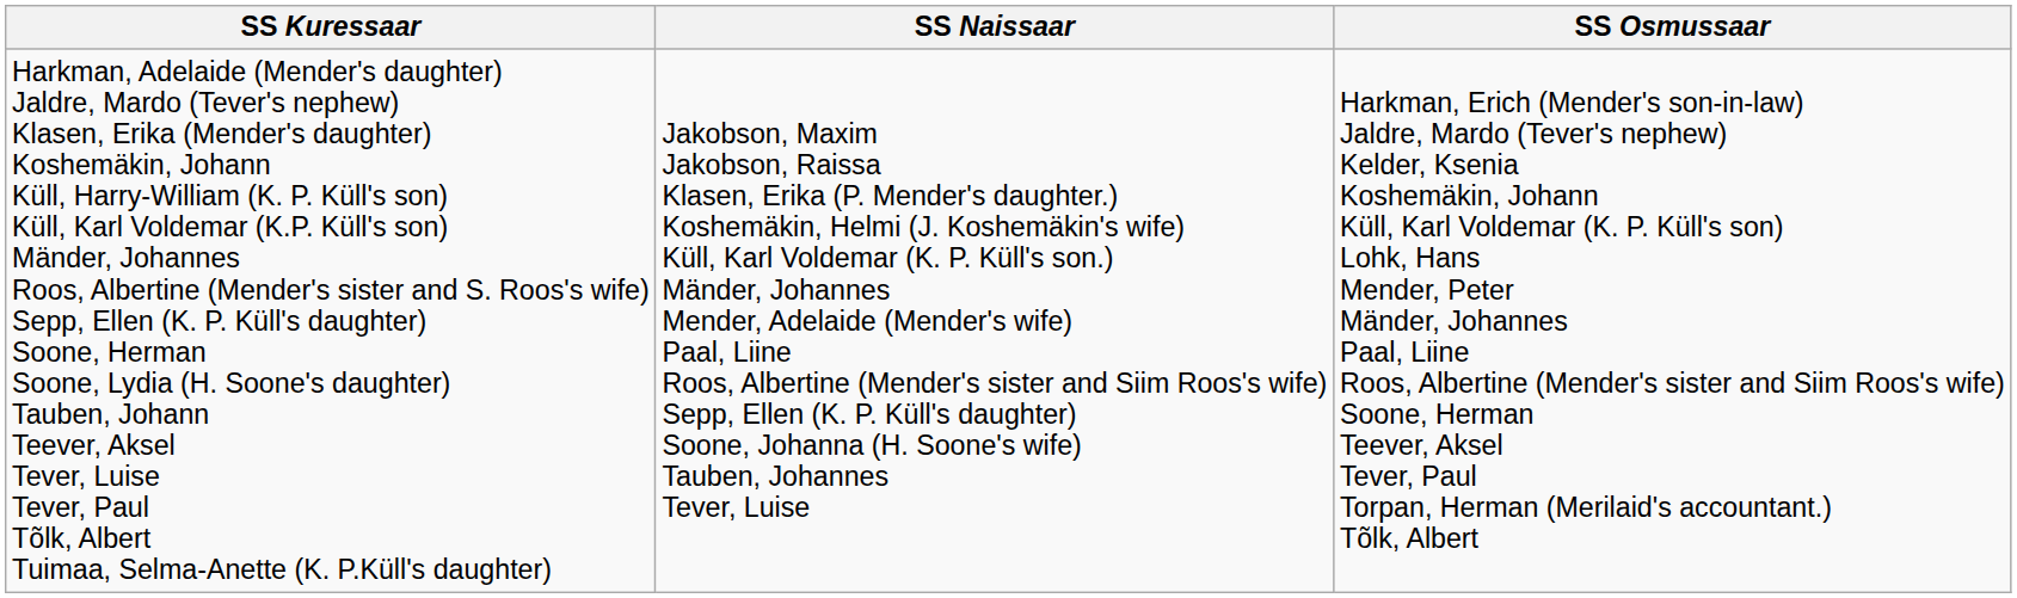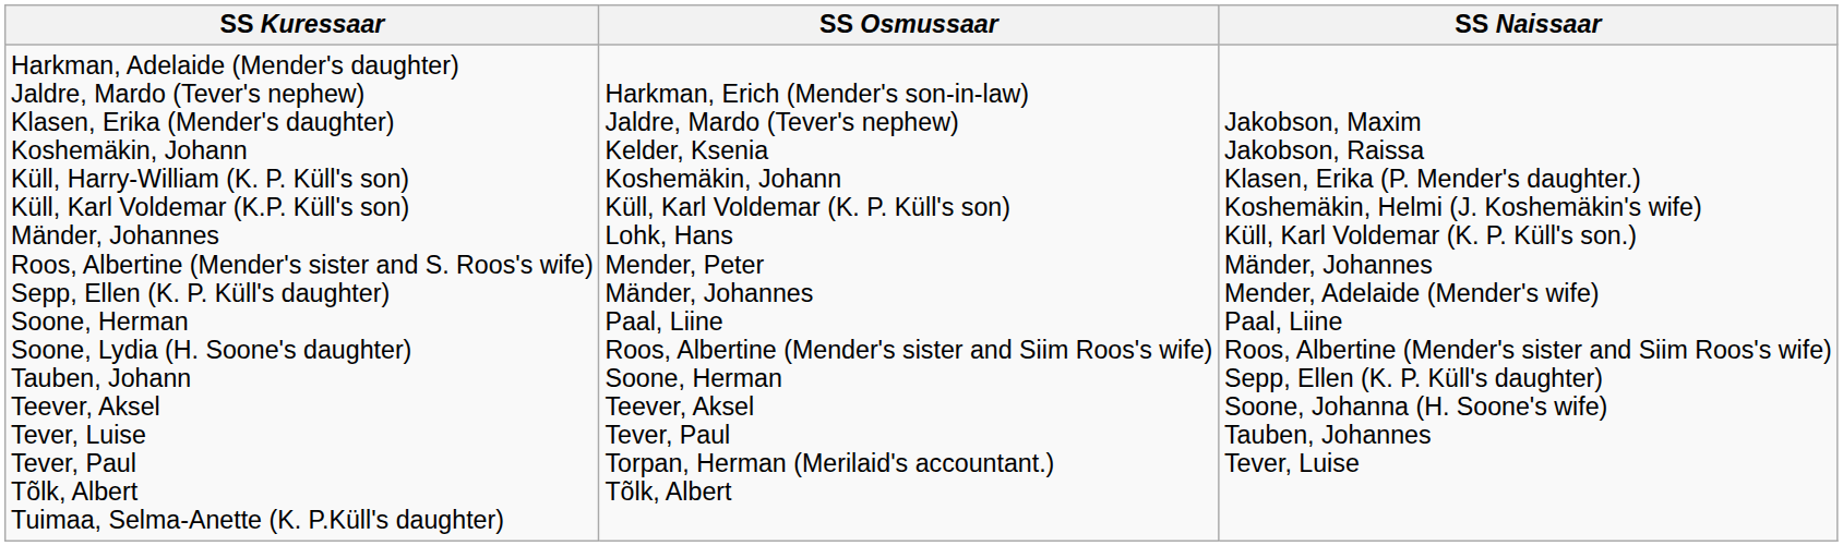columns swapped: SS Naissaar <-> SS Osmussaar
